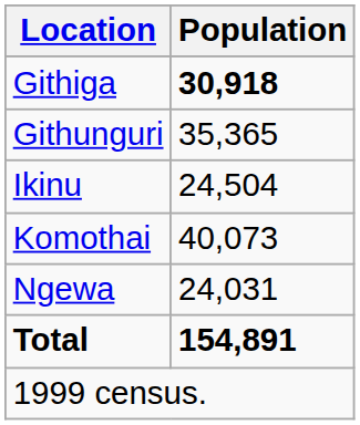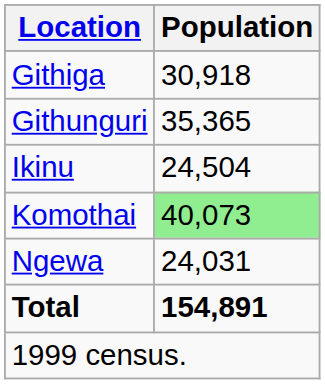Githiga | Population: bold -> normal
Komothai | Population: no background -> lightgreen background
